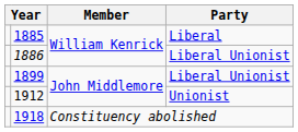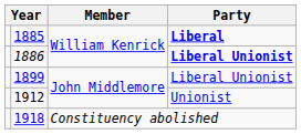1885 | Party: normal -> bold
1886 | Party: normal -> bold
